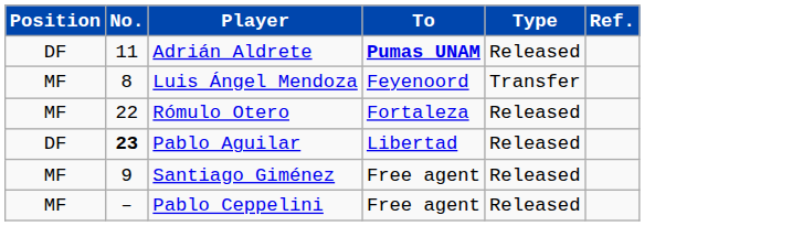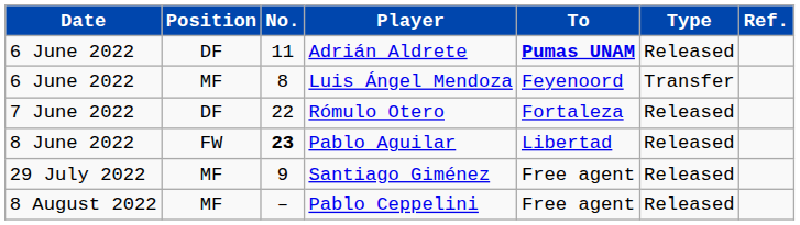+ column: Date | 6 June 2022 | 6 June 2022 | 7 June 2022 | 8 June 2022 | 29 July 2022 | 8 August 2022
Rómulo Otero | Position: MF -> DF
Pablo Aguilar | Position: DF -> FW
